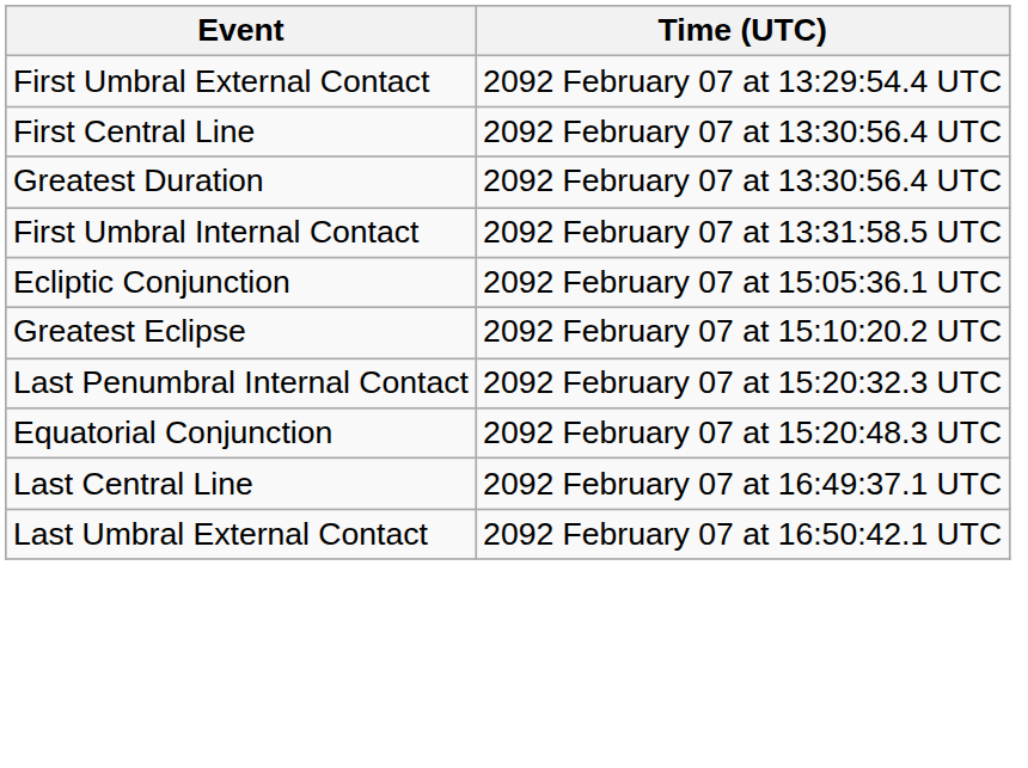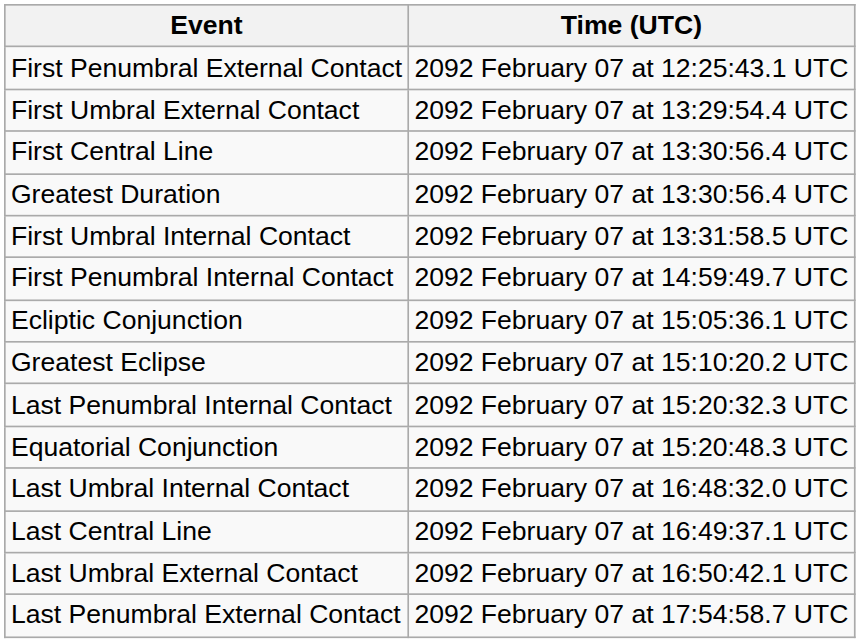+ row: First Penumbral External Contact | 2092 February 07 at 12:25:43.1 UTC
+ row: First Penumbral Internal Contact | 2092 February 07 at 14:59:49.7 UTC
+ row: Last Umbral Internal Contact | 2092 February 07 at 16:48:32.0 UTC
+ row: Last Penumbral External Contact | 2092 February 07 at 17:54:58.7 UTC
